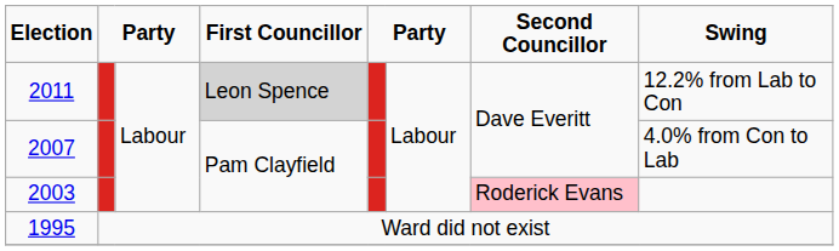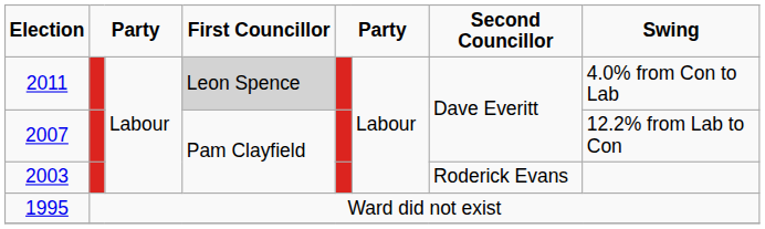2011 | Swing: 12.2% from Lab to Con -> 4.0% from Con to Lab
2007 | Swing: 4.0% from Con to Lab -> 12.2% from Lab to Con
2003 | Second Councillor: pink background -> no background
